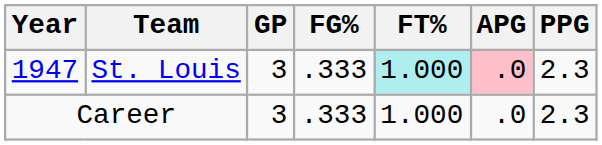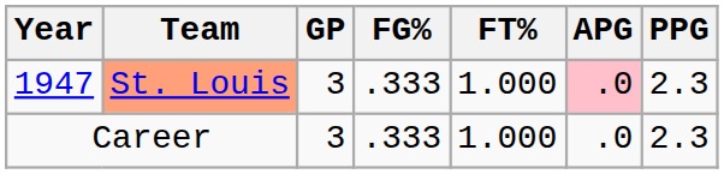1947 | Team: no background -> lightsalmon background
1947 | FT%: paleturquoise background -> no background
